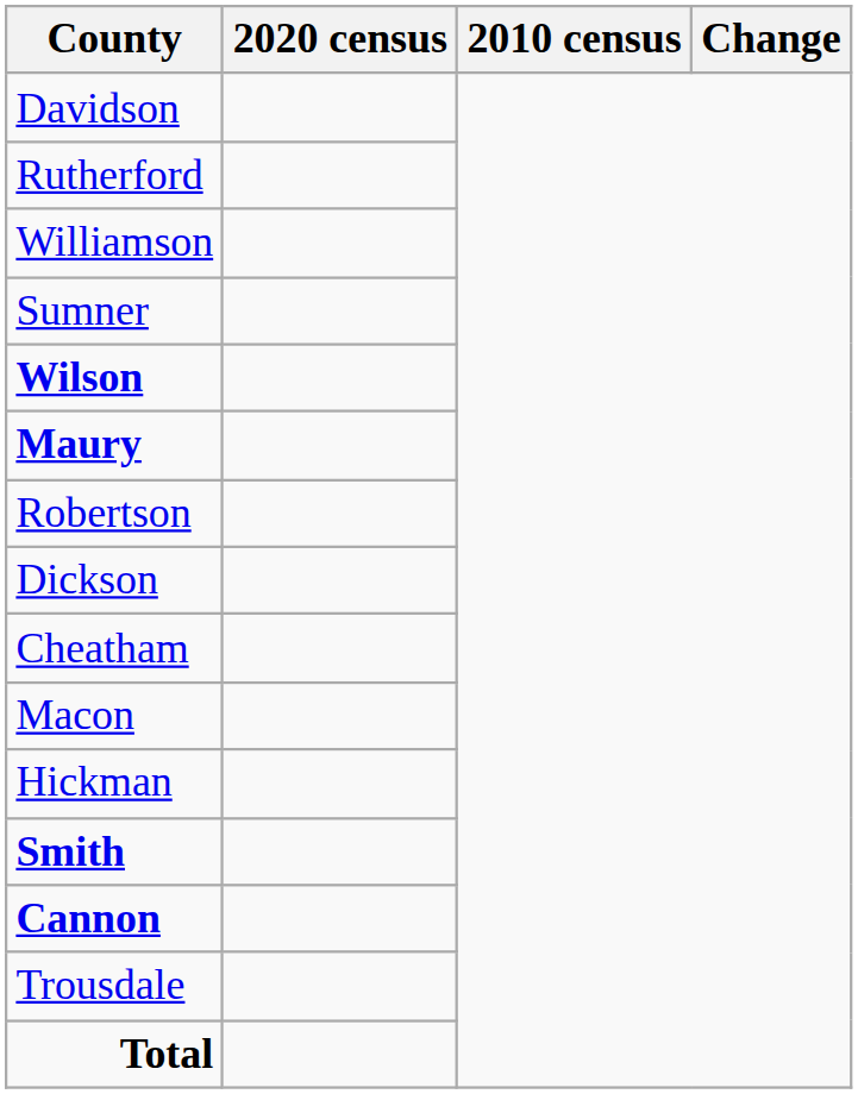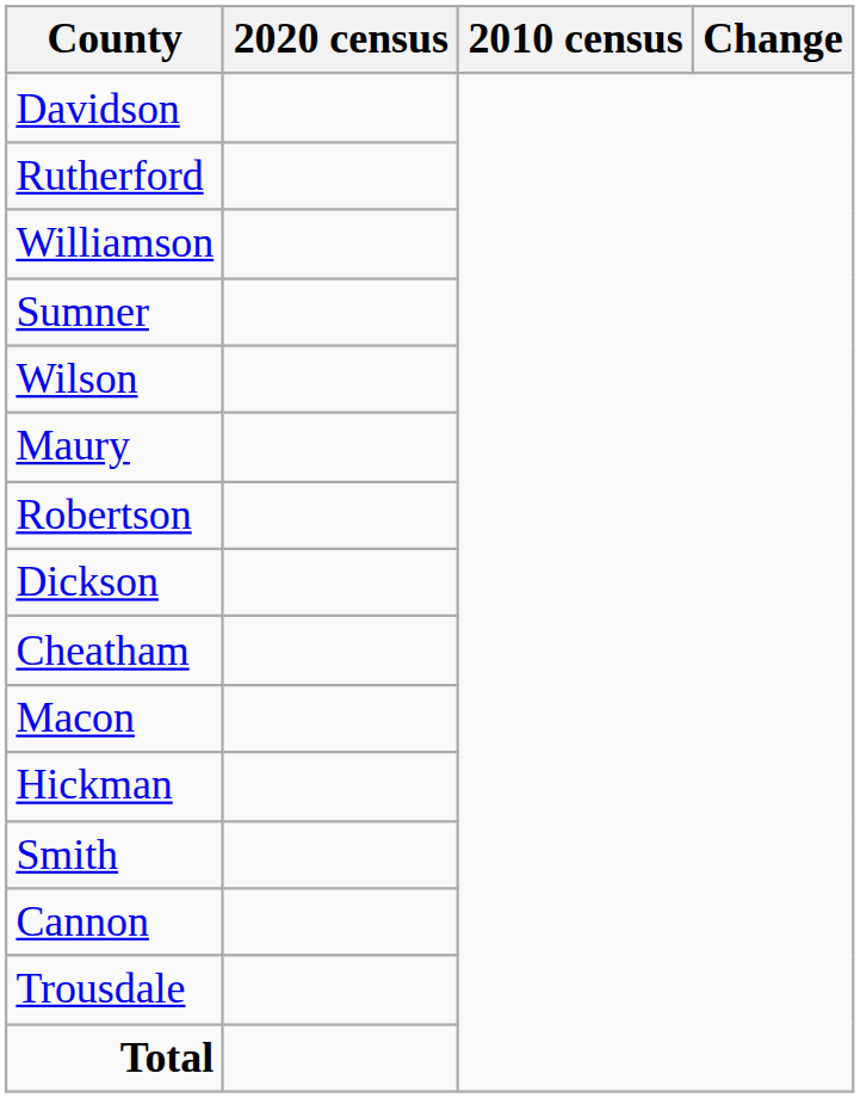Wilson | County: bold -> normal
Maury | County: bold -> normal
Smith | County: bold -> normal
Cannon | County: bold -> normal
